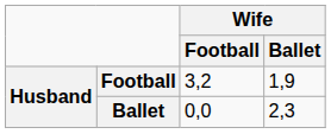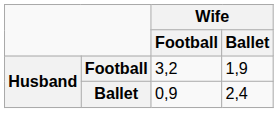row 4 | Wife / Football: 0,0 -> 0,9
row 4 | Wife / Ballet: 2,3 -> 2,4
